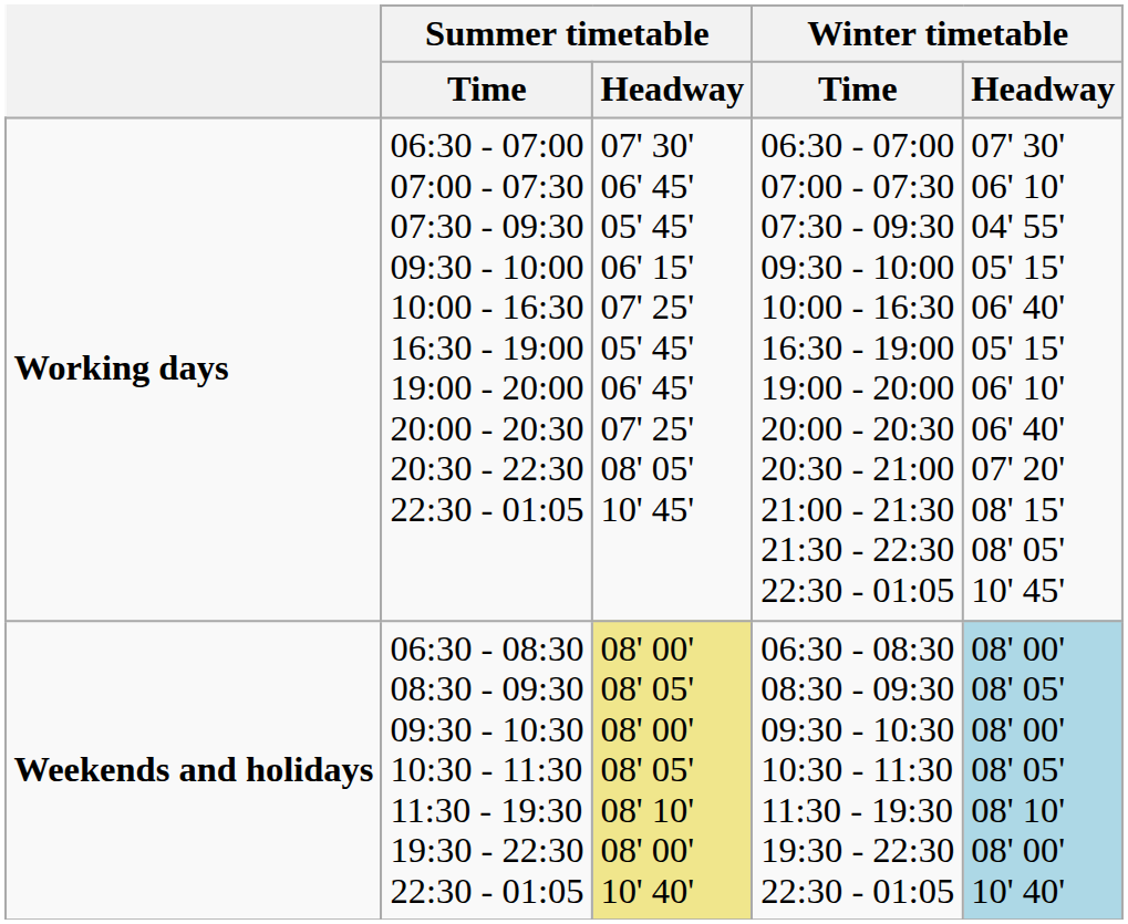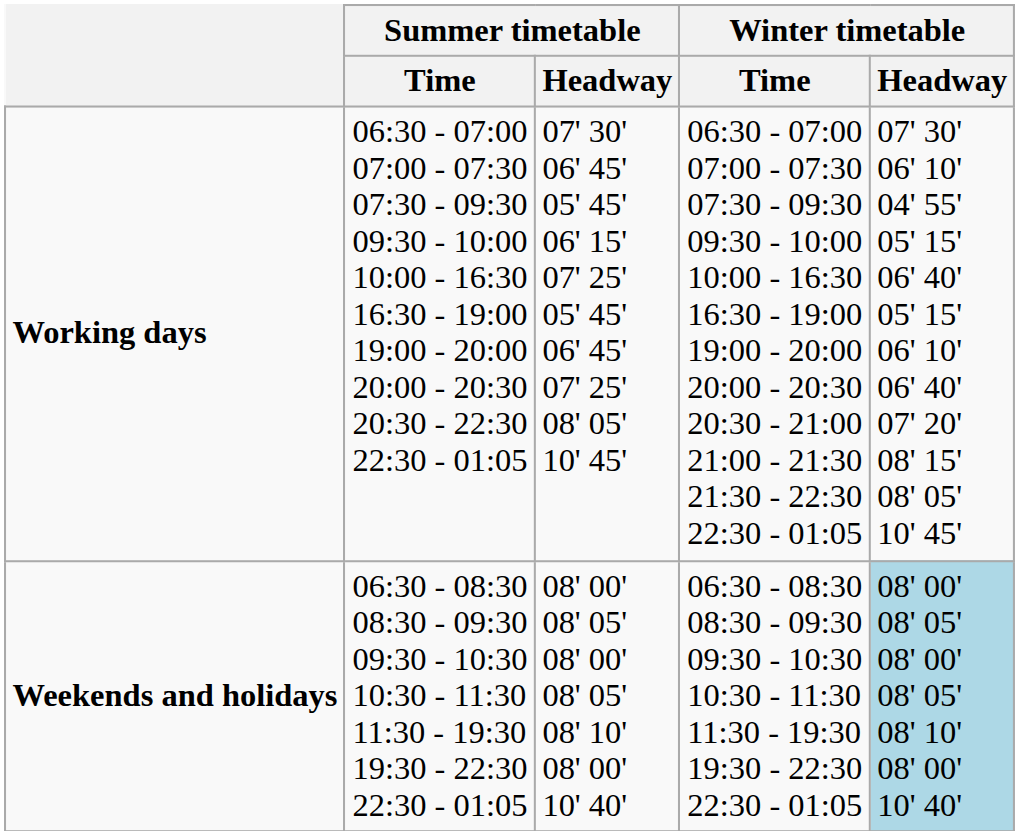Weekends and holidays | Summer timetable / Headway: khaki background -> no background
